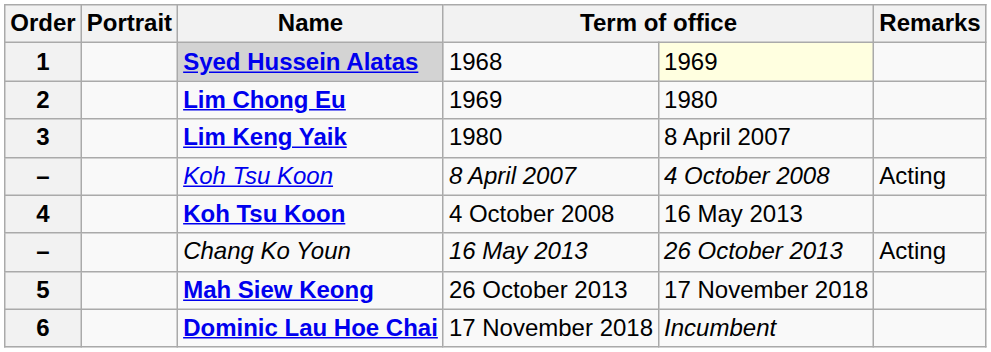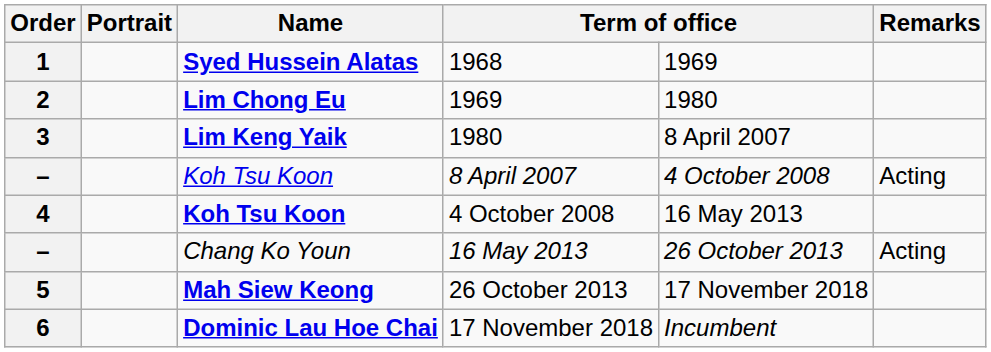1968 | Name: lightgrey background -> no background
1968 | column 5: lightyellow background -> no background
